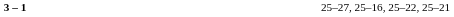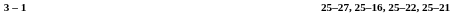row 1 | column 2: normal -> bold
